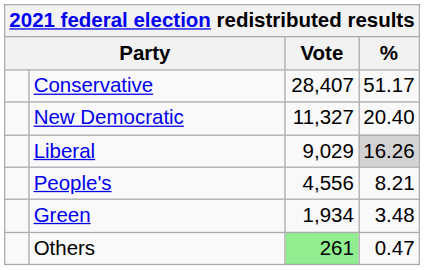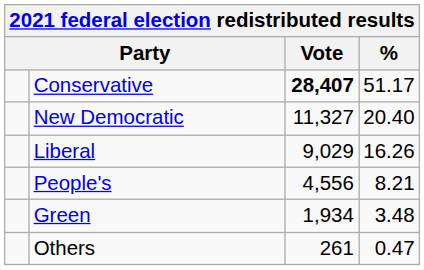Conservative | Vote: normal -> bold
Liberal | %: lightgrey background -> no background
Others | Vote: lightgreen background -> no background
